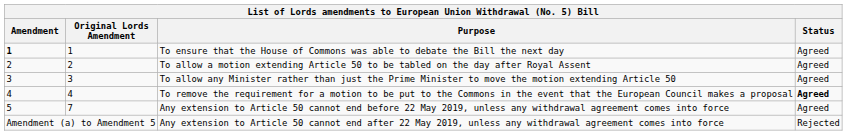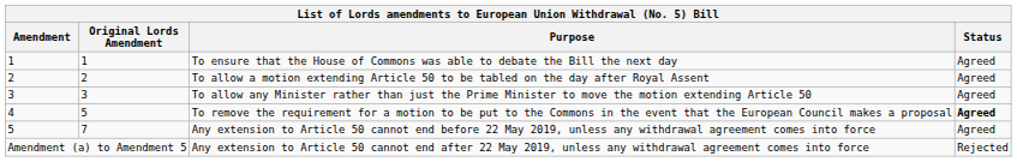row 3 | Amendment: bold -> normal
row 6 | Original Lords Amendment: 4 -> 5
